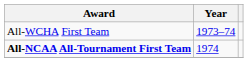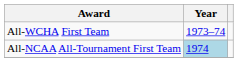row 3 | Award: bold -> normal
row 3 | Year: no background -> lightblue background
